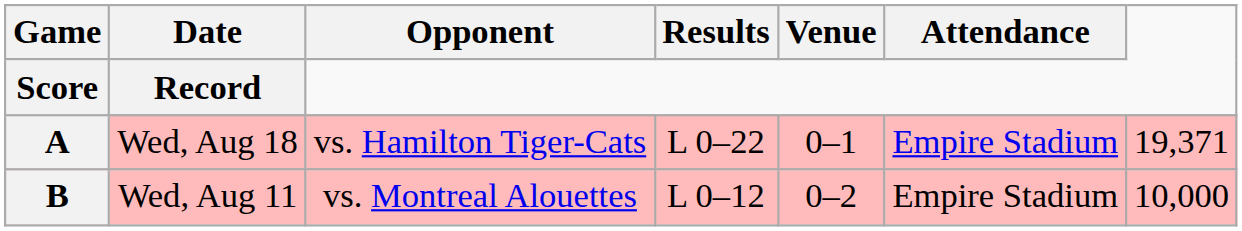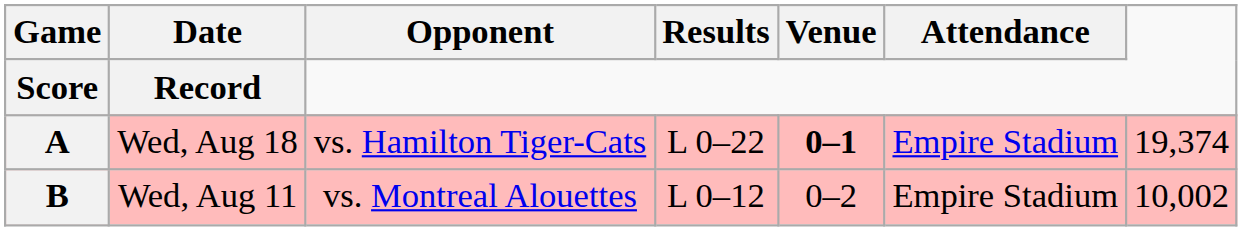A | Venue: normal -> bold
A | column 7: 19,371 -> 19,374
B | column 7: 10,000 -> 10,002
